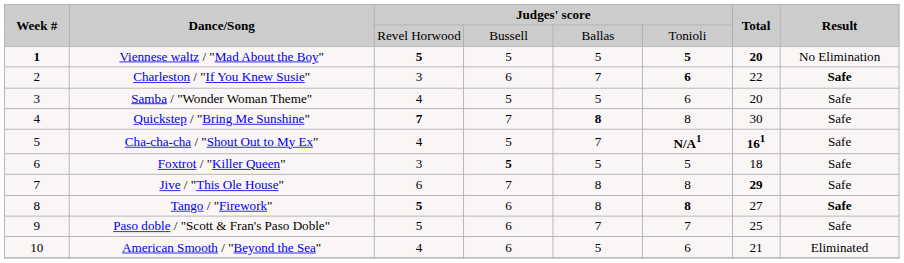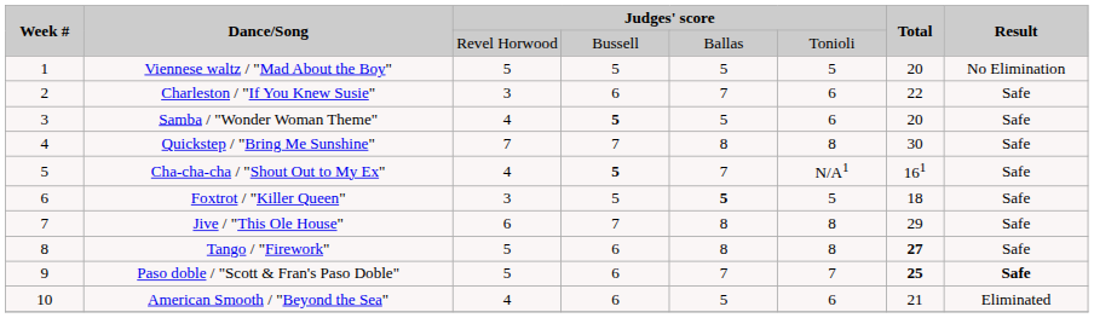Viennese waltz / "Mad About the Boy" | Week #: bold -> normal
Viennese waltz / "Mad About the Boy" | column 3: bold -> normal
Viennese waltz / "Mad About the Boy" | column 6: bold -> normal
Viennese waltz / "Mad About the Boy" | Total: bold -> normal
Charleston / "If You Knew Susie" | column 6: bold -> normal
Charleston / "If You Knew Susie" | Result: bold -> normal
Samba / "Wonder Woman Theme" | column 4: normal -> bold
Quickstep / "Bring Me Sunshine" | column 3: bold -> normal
Quickstep / "Bring Me Sunshine" | column 5: bold -> normal
Cha-cha-cha / "Shout Out to My Ex" | column 4: normal -> bold
Cha-cha-cha / "Shout Out to My Ex" | column 6: bold -> normal
Cha-cha-cha / "Shout Out to My Ex" | Total: bold -> normal
Foxtrot / "Killer Queen" | column 4: bold -> normal
Foxtrot / "Killer Queen" | column 5: normal -> bold
Jive / "This Ole House" | Total: bold -> normal
Tango / "Firework" | column 3: bold -> normal
Tango / "Firework" | column 6: bold -> normal
Tango / "Firework" | Total: normal -> bold
Tango / "Firework" | Result: bold -> normal
Paso doble / "Scott & Fran's Paso Doble" | Total: normal -> bold
Paso doble / "Scott & Fran's Paso Doble" | Result: normal -> bold
